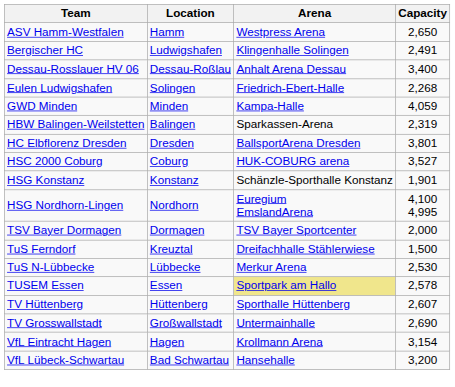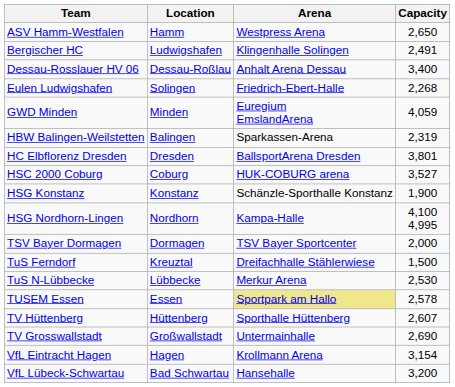GWD Minden | Arena: Kampa-Halle -> Euregium EmslandArena
HSG Konstanz | Capacity: 1,901 -> 1,900
HSG Nordhorn-Lingen | Arena: Euregium EmslandArena -> Kampa-Halle
